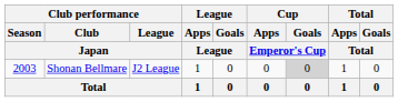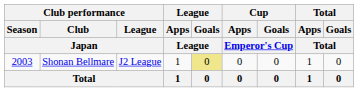Shonan Bellmare | League / Goals / League: no background -> khaki background
Shonan Bellmare | Cup / Goals / Emperor's Cup: lightgrey background -> no background
